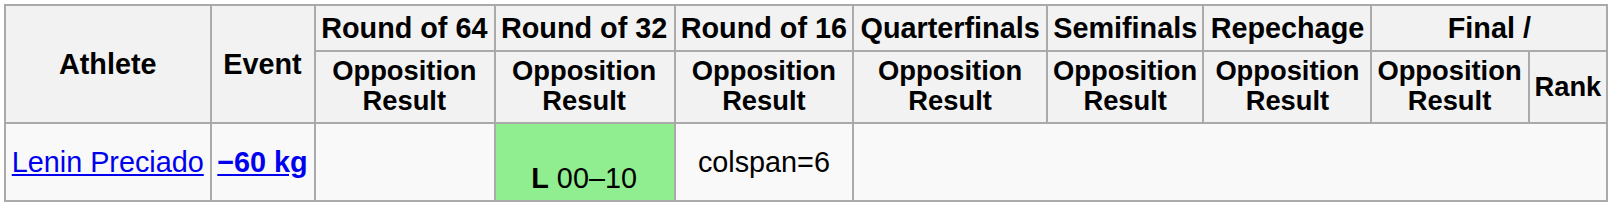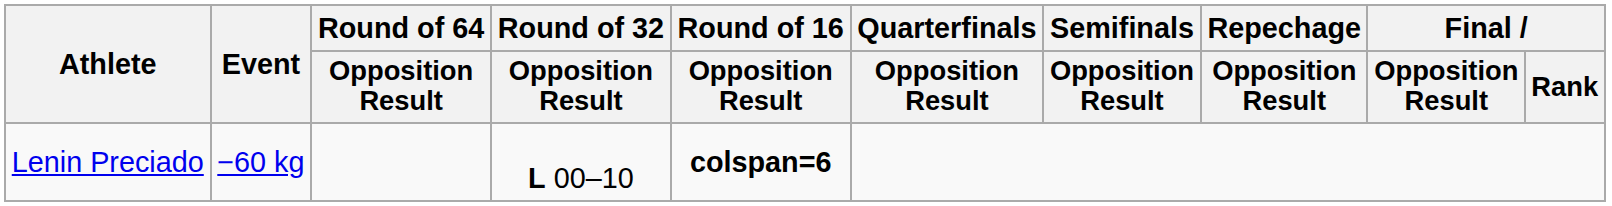Lenin Preciado | Event: bold -> normal
Lenin Preciado | Round of 32 / Opposition Result: lightgreen background -> no background
Lenin Preciado | Round of 16 / Opposition Result: normal -> bold
